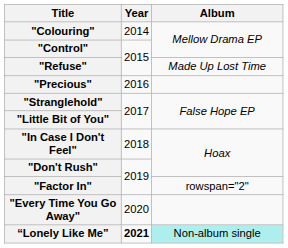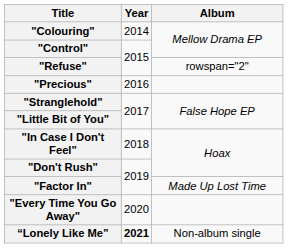"Refuse" | Album: Made Up Lost Time -> rowspan="2"
"Factor In" | Album: rowspan="2" -> Made Up Lost Time
“Lonely Like Me” | Album: paleturquoise background -> no background
